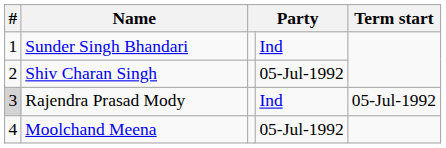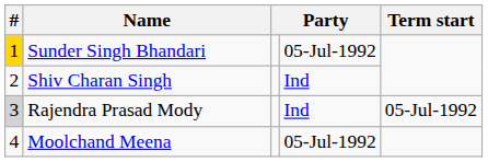Sunder Singh Bhandari | #: no background -> gold background
Sunder Singh Bhandari | column 4: Ind -> 05-Jul-1992
Shiv Charan Singh | column 4: 05-Jul-1992 -> Ind
